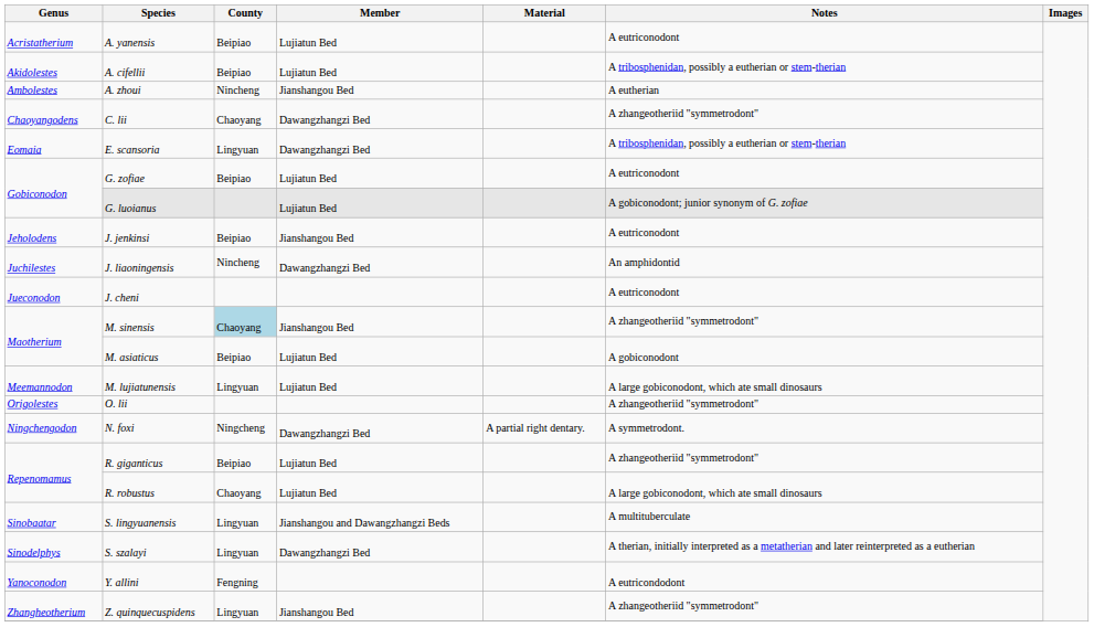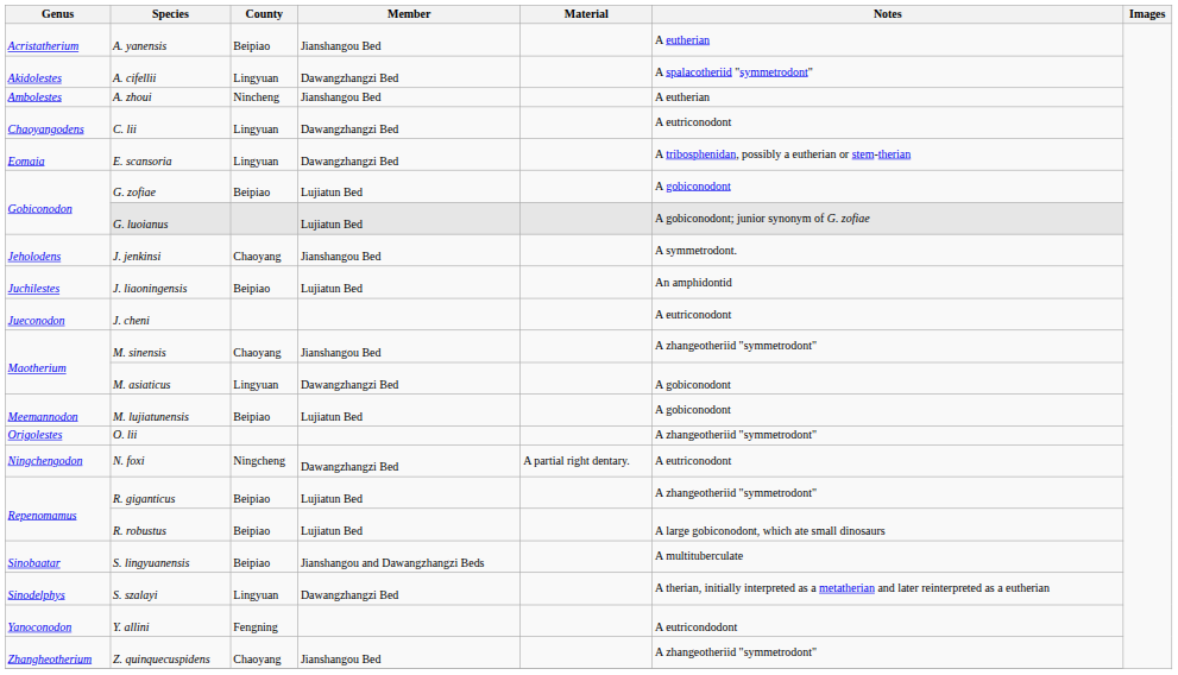A. yanensis | Member: Lujiatun Bed -> Jianshangou Bed
A. yanensis | Notes: A eutriconodont -> A eutherian
A. cifellii | County: Beipiao -> Lingyuan
A. cifellii | Member: Lujiatun Bed -> Dawangzhangzi Bed
A. cifellii | Notes: A tribosphenidan, possibly a eutherian or stem-therian -> A spalacotheriid "symmetrodont"
C. lii | County: Chaoyang -> Lingyuan
C. lii | Notes: A zhangeotheriid "symmetrodont" -> A eutriconodont
G. zofiae | Notes: A eutriconodont -> A gobiconodont
J. jenkinsi | County: Beipiao -> Chaoyang
J. jenkinsi | Notes: A eutriconodont -> A symmetrodont.
J. liaoningensis | County: Nincheng -> Beipiao
J. liaoningensis | Member: Dawangzhangzi Bed -> Lujiatun Bed
M. sinensis | County: lightblue background -> no background
M. asiaticus | County: Beipiao -> Lingyuan
M. asiaticus | Member: Lujiatun Bed -> Dawangzhangzi Bed
M. lujiatunensis | County: Lingyuan -> Beipiao
M. lujiatunensis | Notes: A large gobiconodont, which ate small dinosaurs -> A gobiconodont
N. foxi | Notes: A symmetrodont. -> A eutriconodont
R. robustus | County: Chaoyang -> Beipiao
S. lingyuanensis | County: Lingyuan -> Beipiao
Z. quinquecuspidens | County: Lingyuan -> Chaoyang
